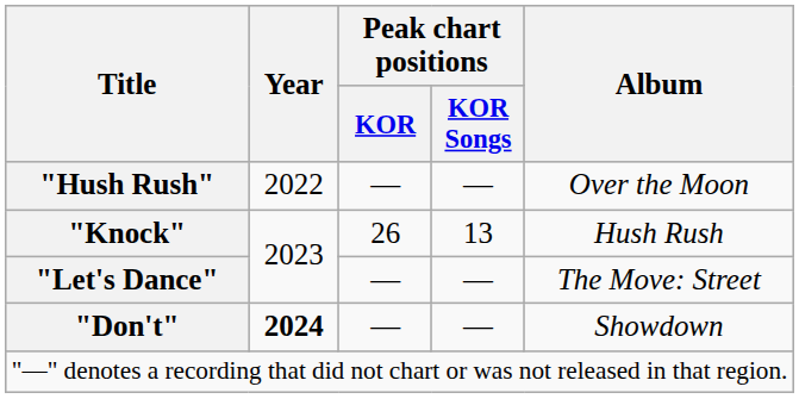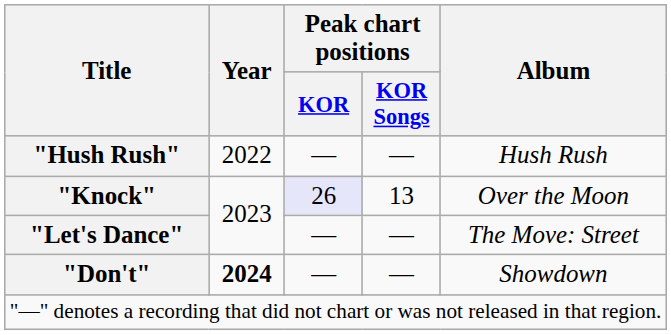"Hush Rush" | Album: Over the Moon -> Hush Rush
"Knock" | Peak chart positions / KOR: no background -> lavender background
"Knock" | Album: Hush Rush -> Over the Moon
